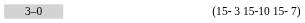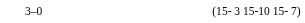row 1 | column 1: lightgrey background -> no background
